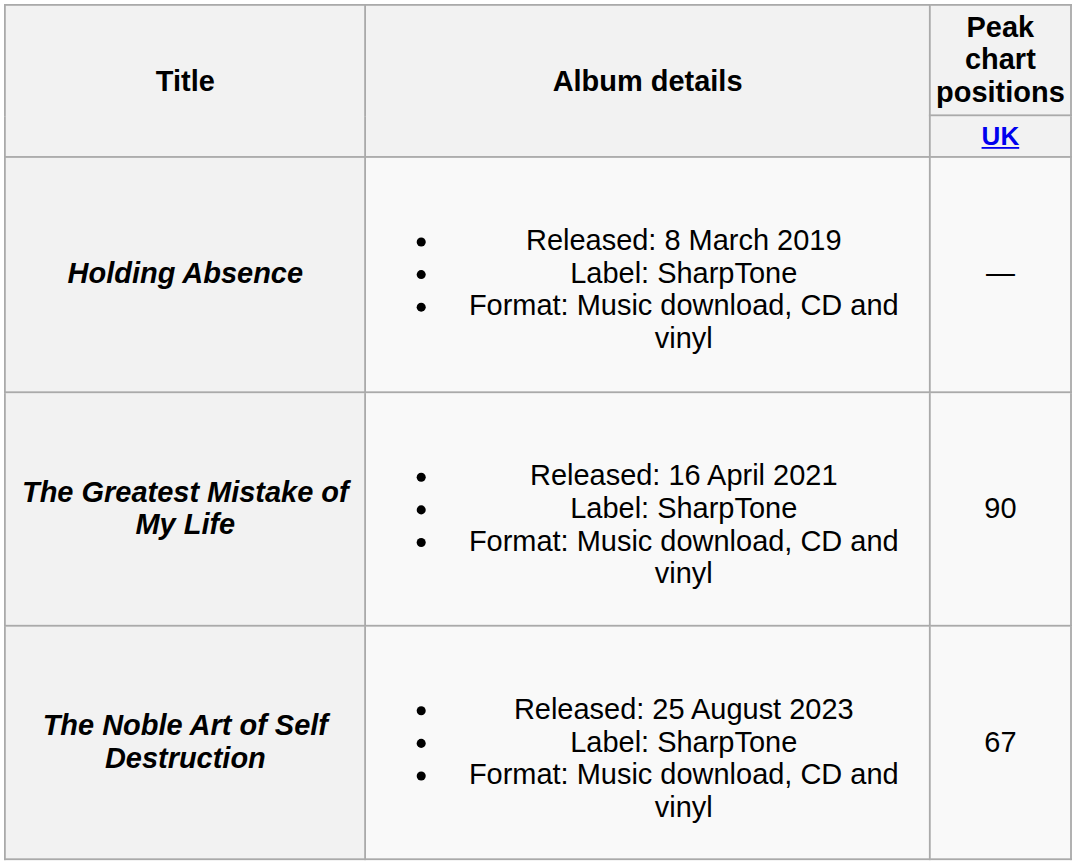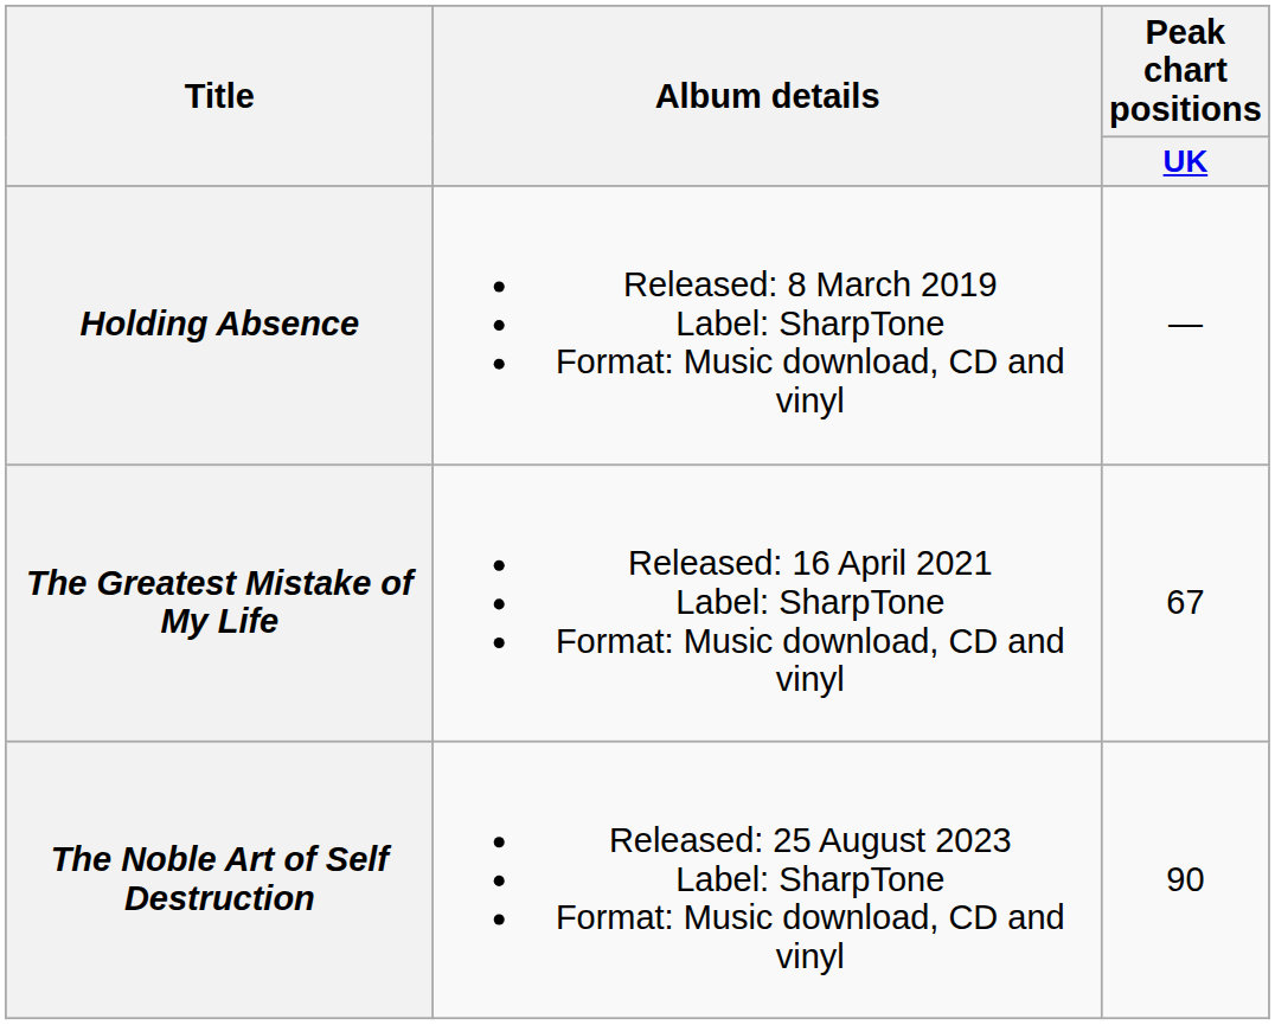The Greatest Mistake of My Life | Peak chart positions / UK: 90 -> 67
The Noble Art of Self Destruction | Peak chart positions / UK: 67 -> 90
